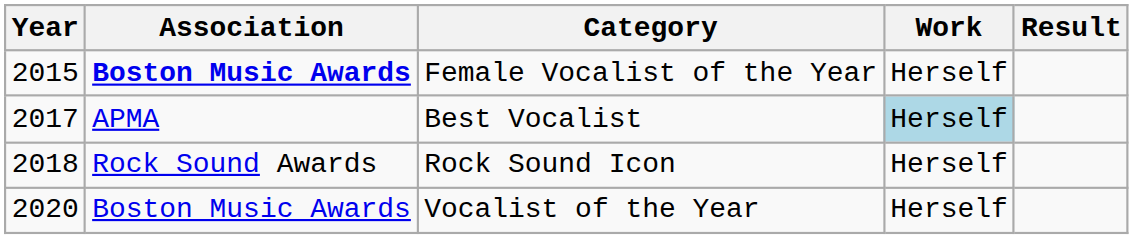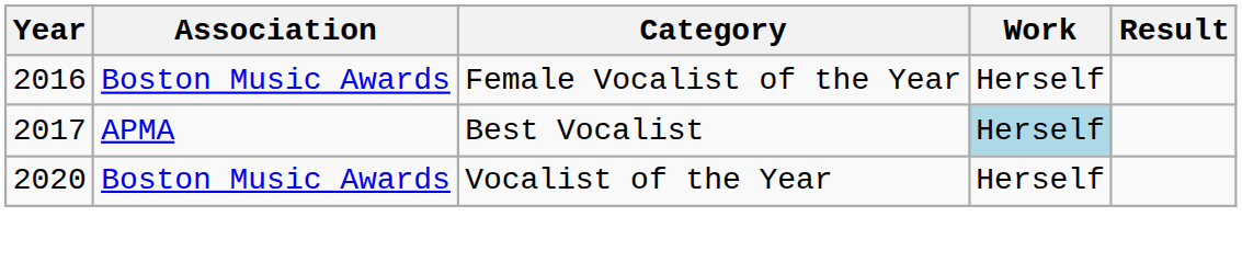Female Vocalist of the Year | Year: 2015 -> 2016
Female Vocalist of the Year | Association: bold -> normal
- row: 2018 | Rock Sound Awards | Rock Sound Icon | Herself
